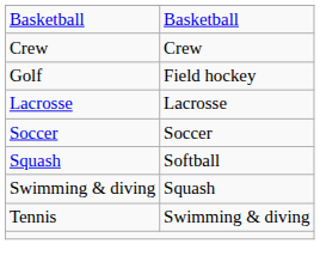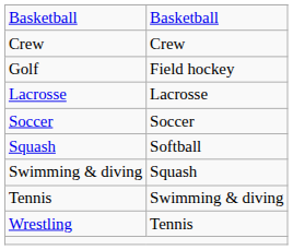+ row: Wrestling | Tennis
